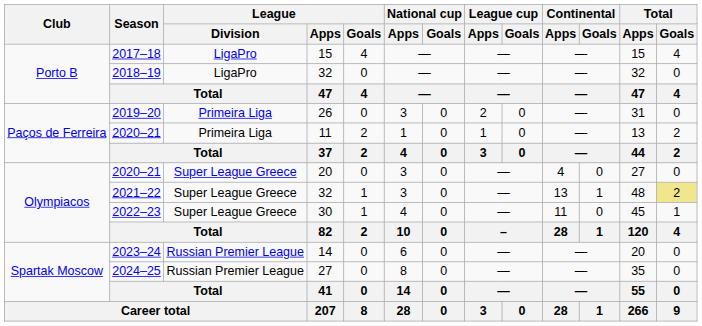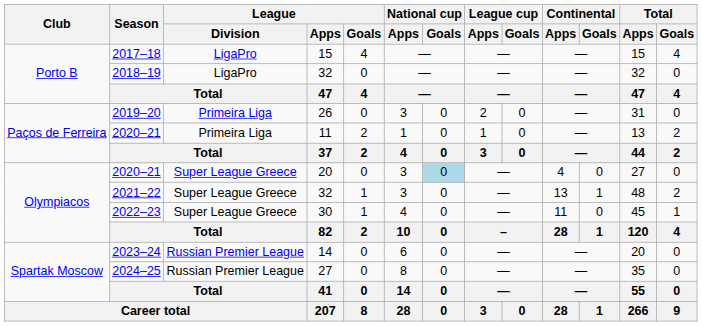2020–21 / 20 | National cup / Goals: no background -> lightblue background
2021–22 | Total / Goals: khaki background -> no background
